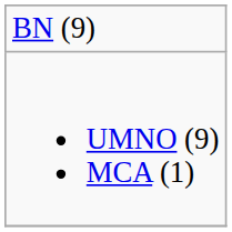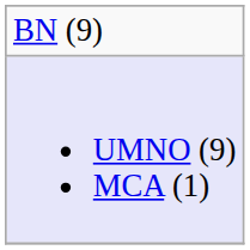row 2 | column 1: no background -> lavender background
